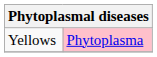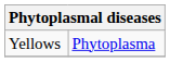Yellows | column 2: pink background -> no background
